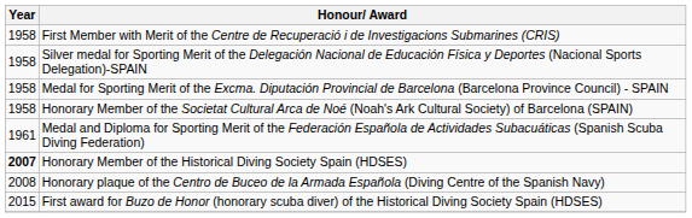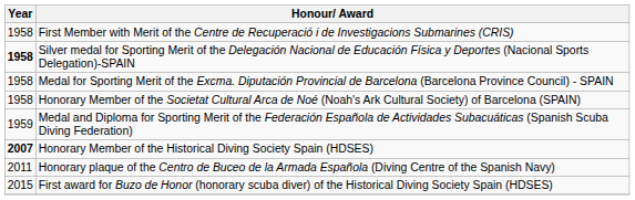row 3 | Year: normal -> bold
row 6 | Year: 1961 -> 1959
row 8 | Year: 2008 -> 2011
